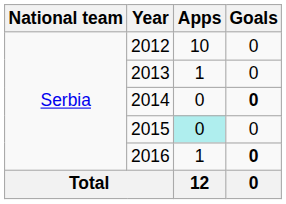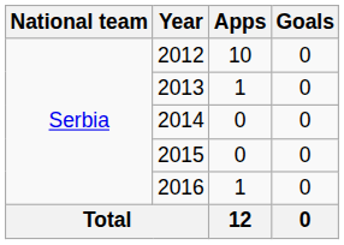2014 | Goals: bold -> normal
2015 | Apps: paleturquoise background -> no background
2016 | Goals: bold -> normal
